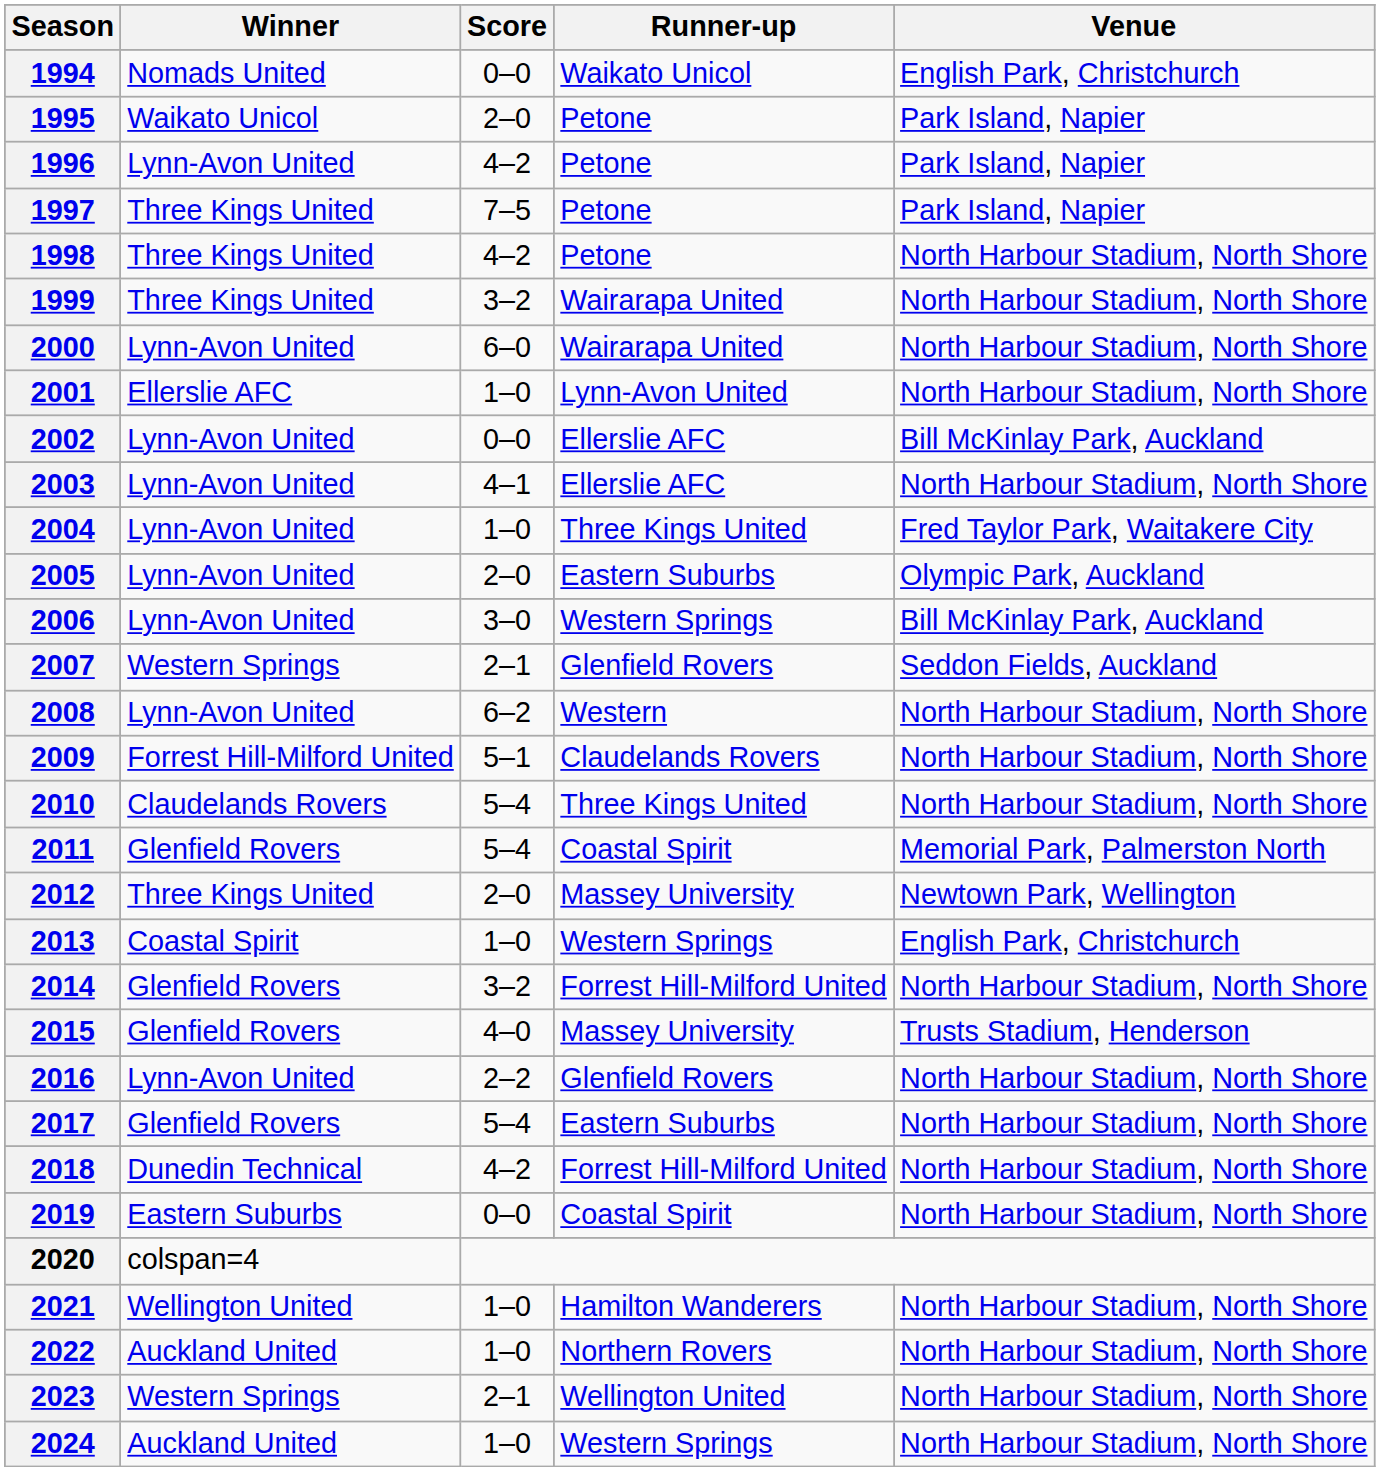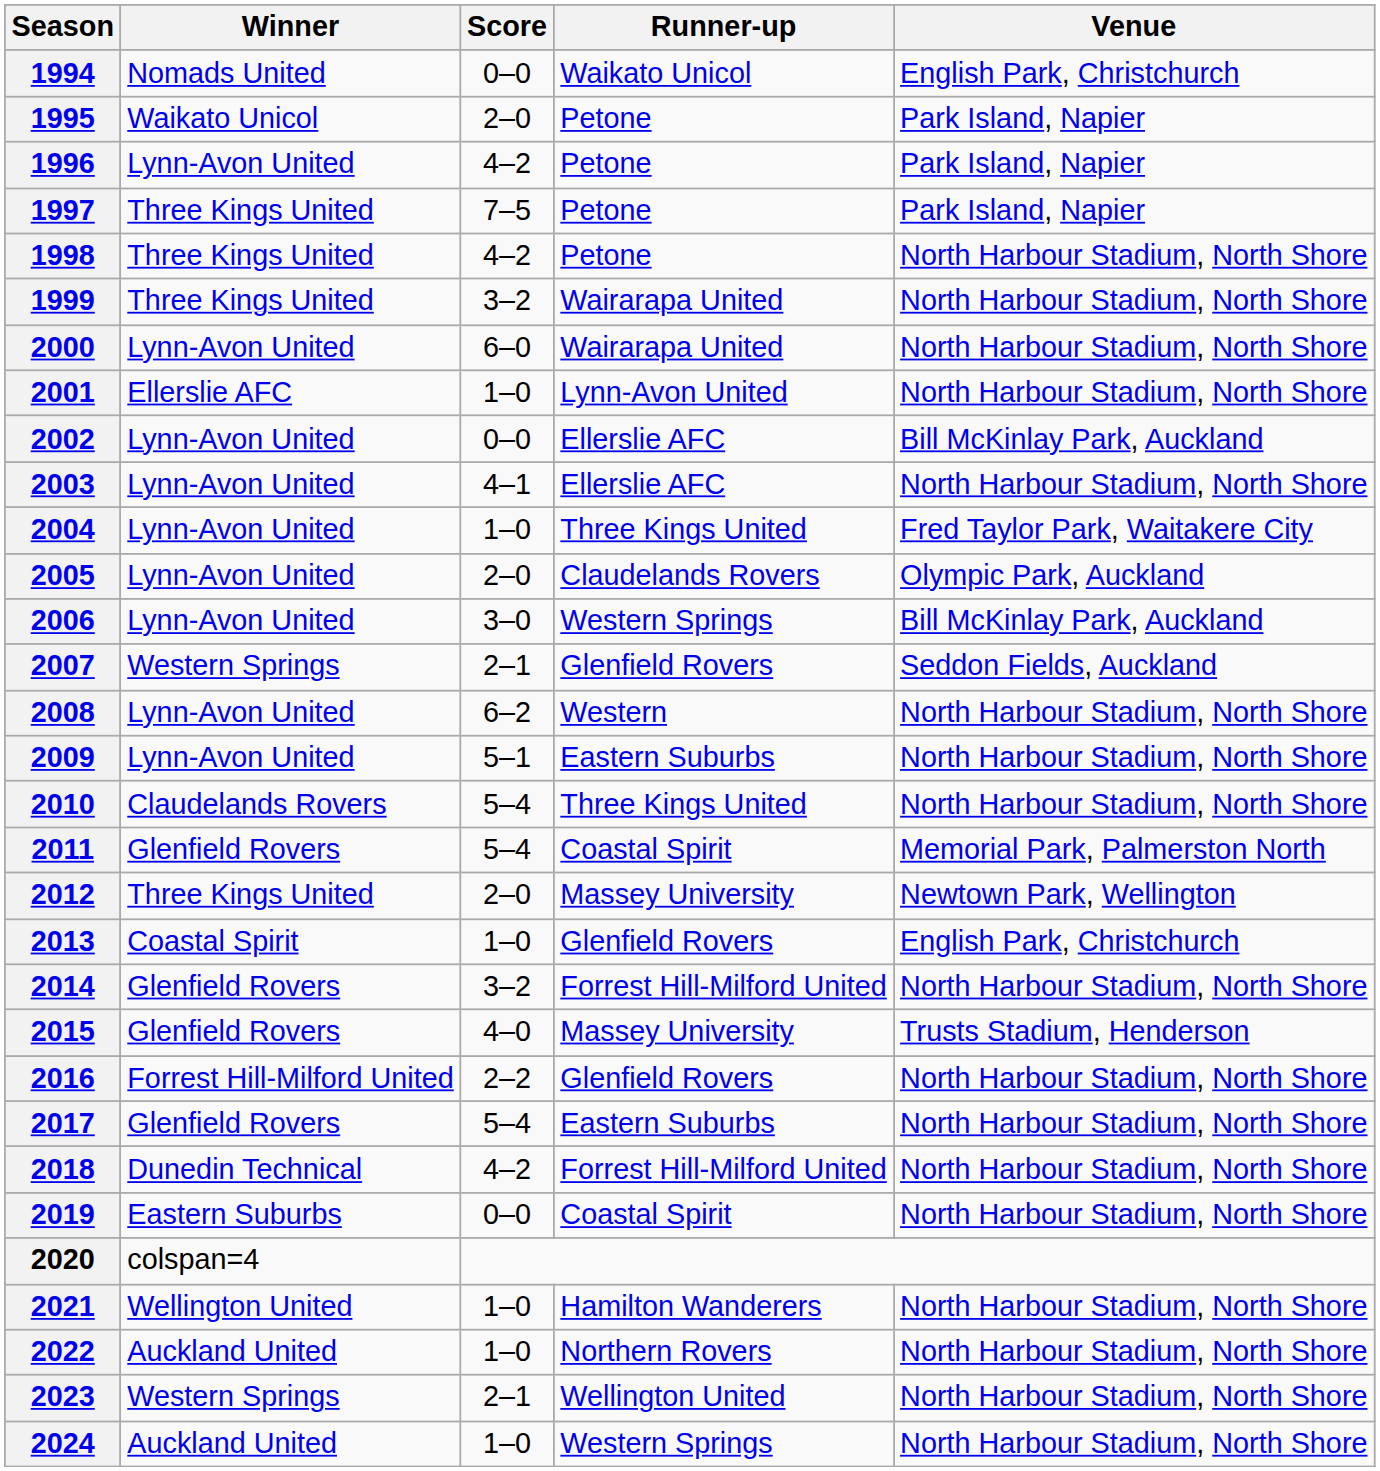2005 | Runner-up: Eastern Suburbs -> Claudelands Rovers
2009 | Winner: Forrest Hill-Milford United -> Lynn-Avon United
2009 | Runner-up: Claudelands Rovers -> Eastern Suburbs
2013 | Runner-up: Western Springs -> Glenfield Rovers
2016 | Winner: Lynn-Avon United -> Forrest Hill-Milford United
